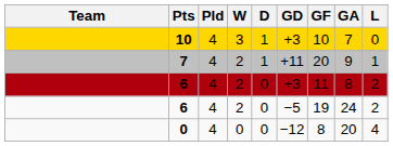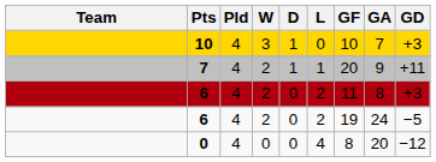columns swapped: L <-> GD
